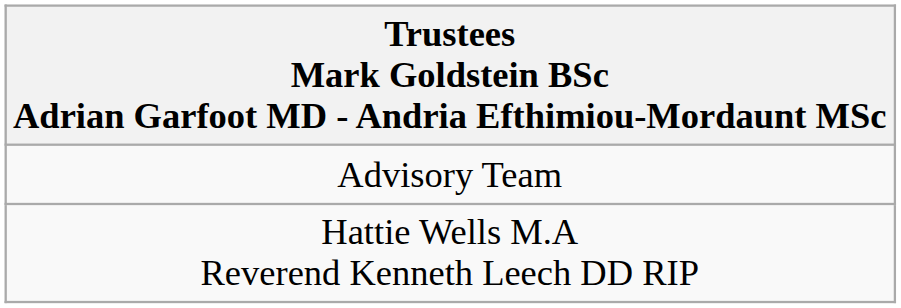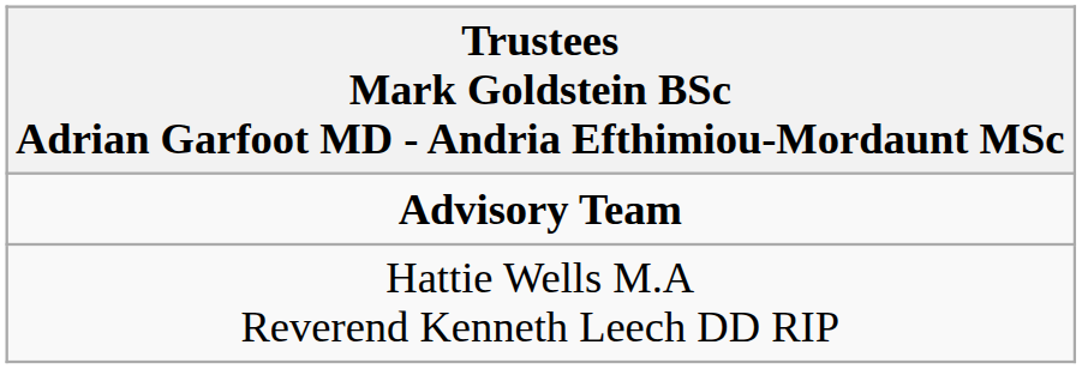row 2 | column 1: normal -> bold
